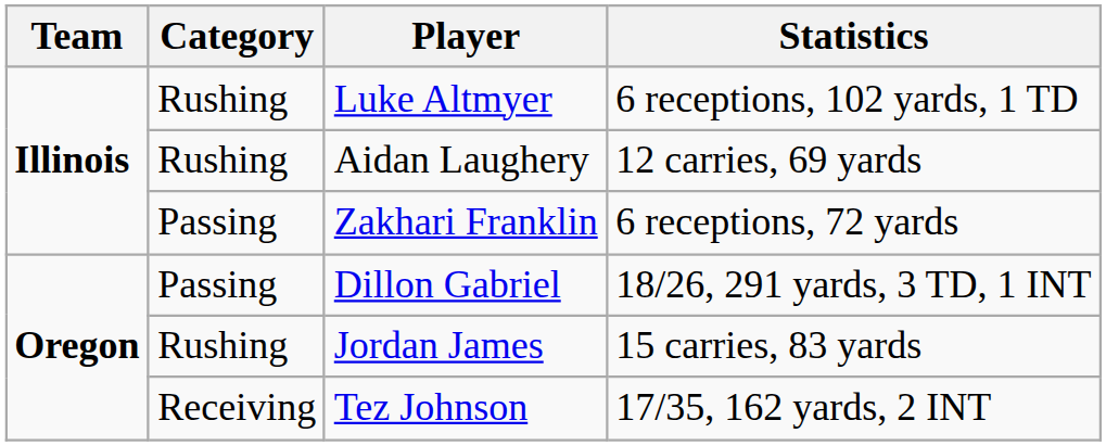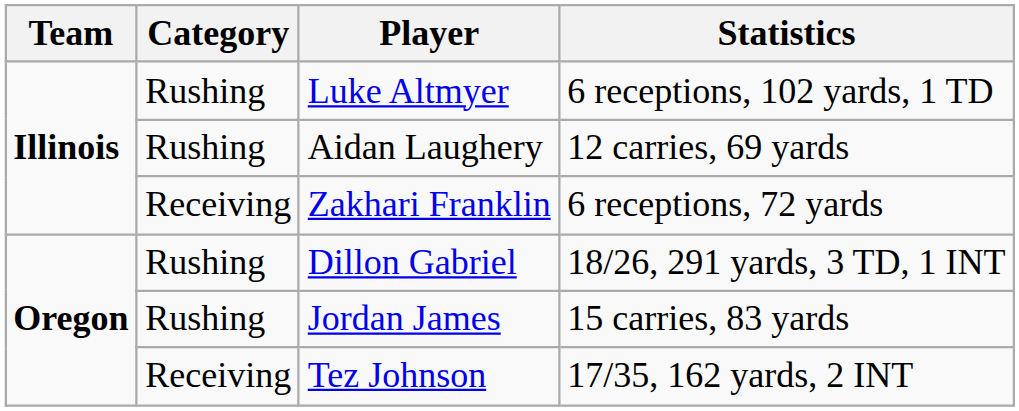Zakhari Franklin | Category: Passing -> Receiving
Dillon Gabriel | Category: Passing -> Rushing
